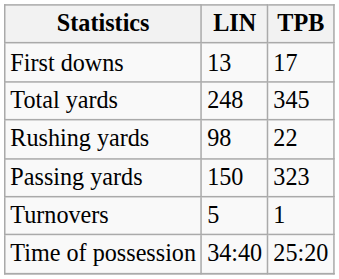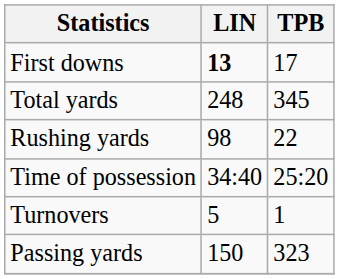First downs | LIN: normal -> bold
rows swapped: Passing yards <-> Time of possession
